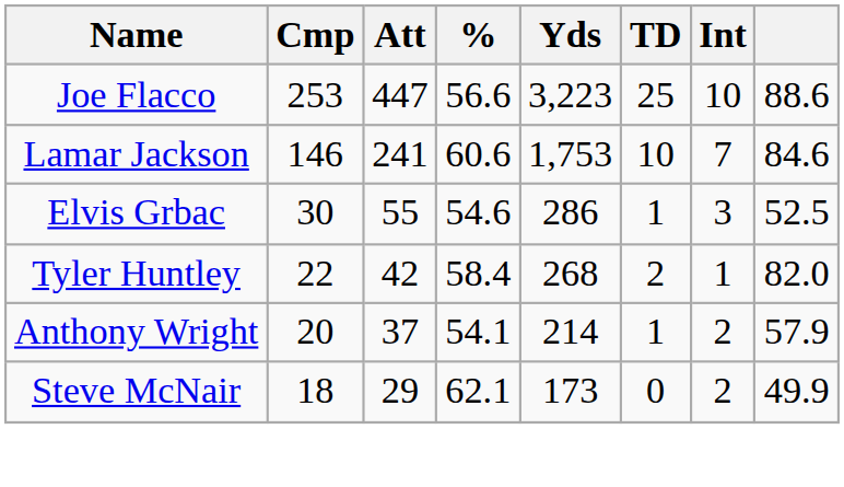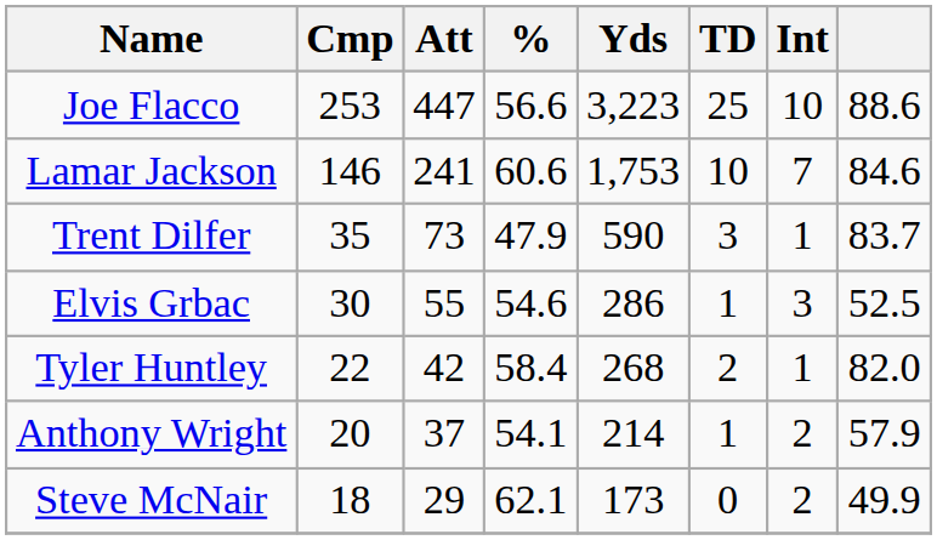+ row: Trent Dilfer | 35 | 73 | 47.9 | 590 | 3 | 1 | 83.7
